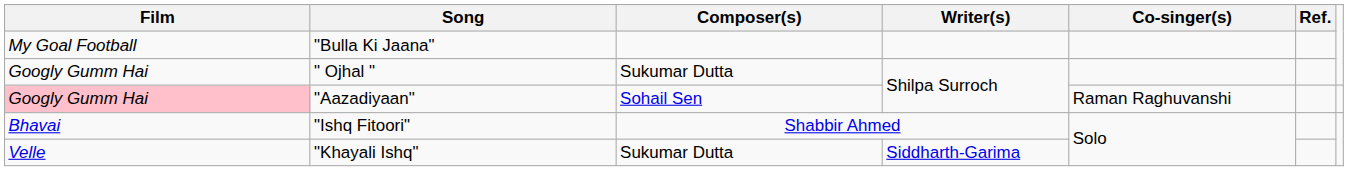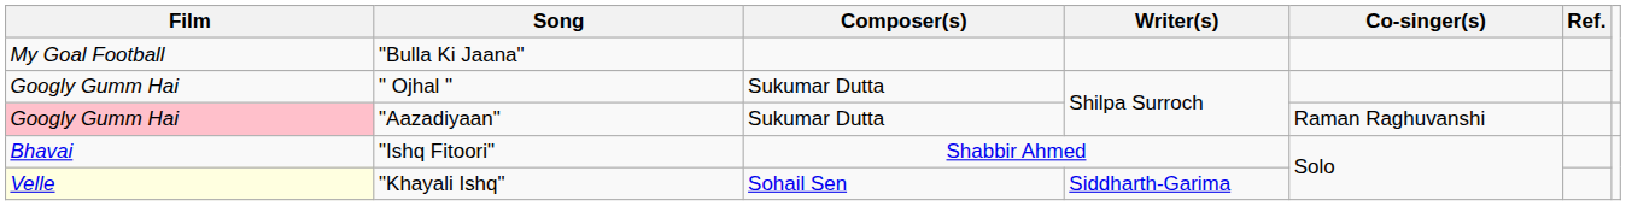"Aazadiyaan" | Composer(s): Sohail Sen -> Sukumar Dutta
"Khayali Ishq" | Film: no background -> lightyellow background
"Khayali Ishq" | Composer(s): Sukumar Dutta -> Sohail Sen
